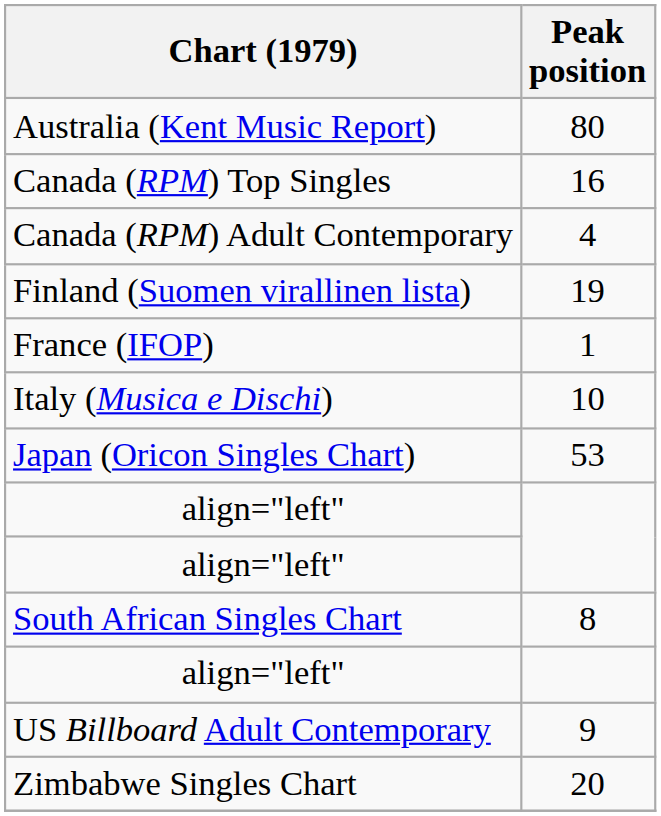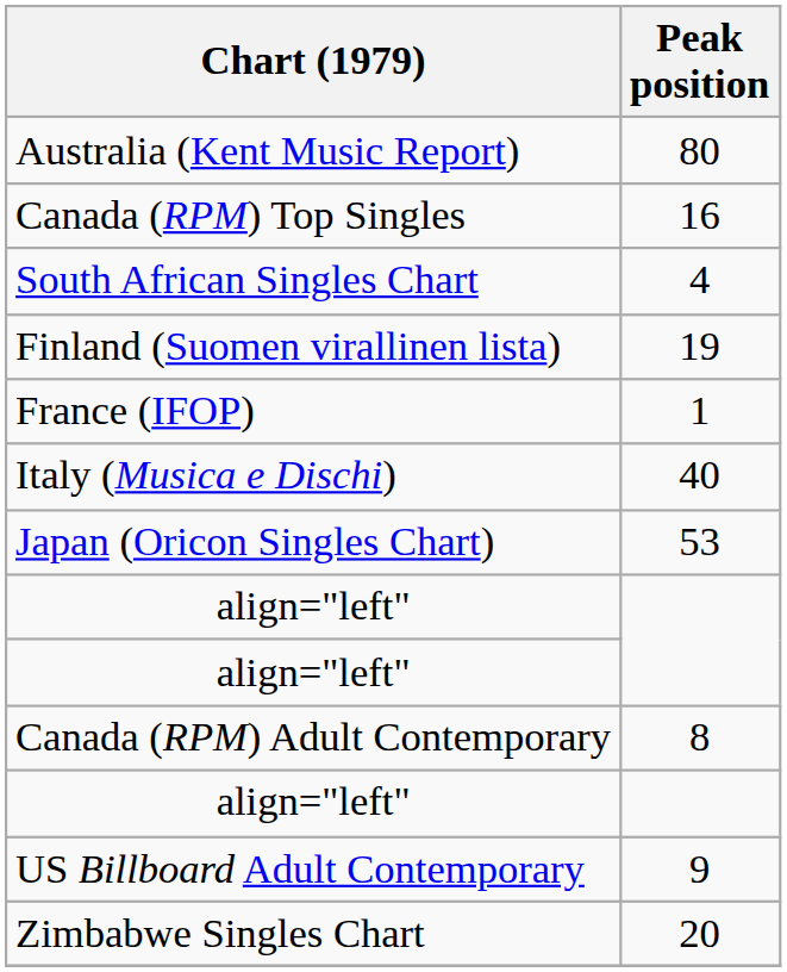row 4 | Chart (1979): Canada (RPM) Adult Contemporary -> South African Singles Chart
row 7 | Peak position: 10 -> 40
row 11 | Chart (1979): South African Singles Chart -> Canada (RPM) Adult Contemporary
